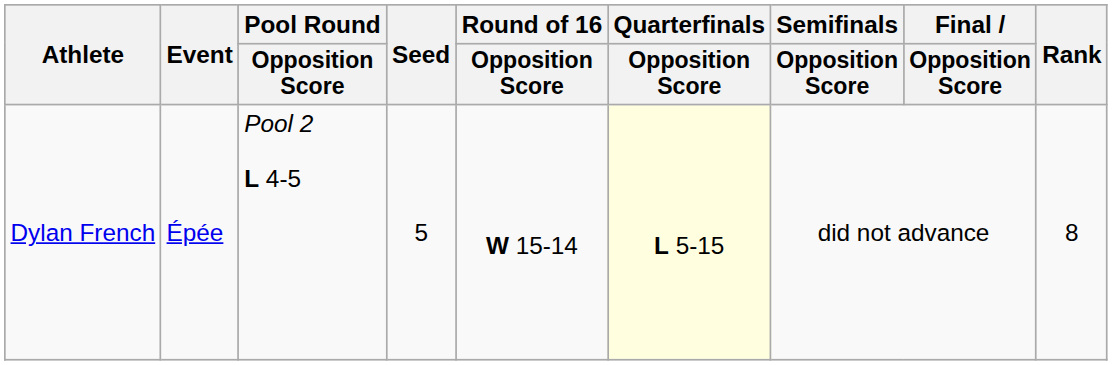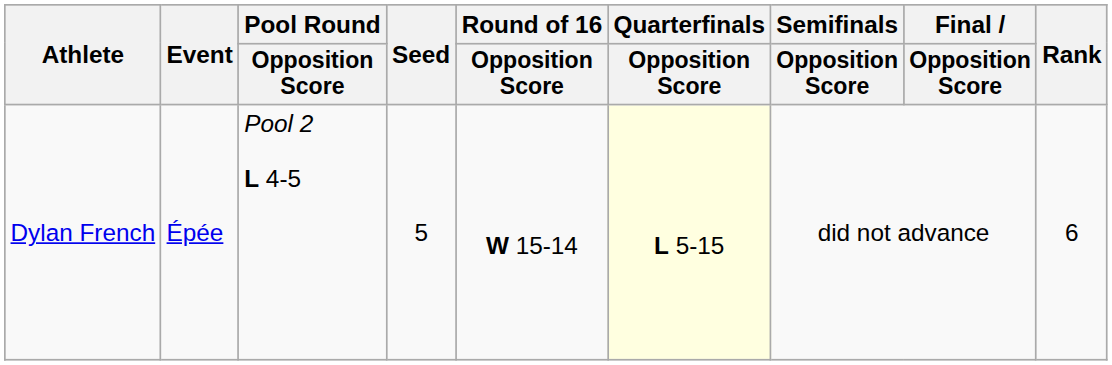Dylan French | Rank: 8 -> 6
